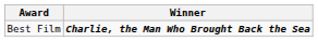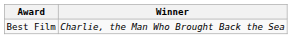Best Film | Winner: bold -> normal
